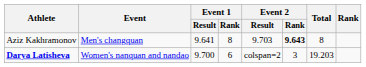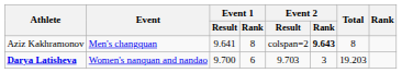Aziz Kakhramonov | Event 2 / Result: 9.703 -> colspan=2
Darya Latisheva | Event 2 / Result: colspan=2 -> 9.703
